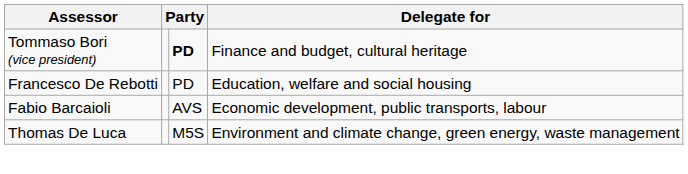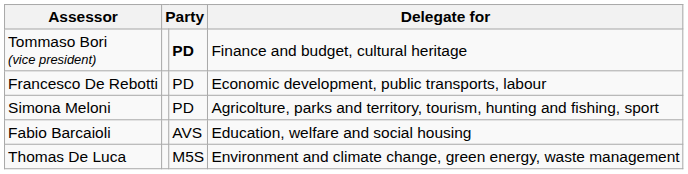Francesco De Rebotti | Delegate for: Education, welfare and social housing -> Economic development, public transports, labour
+ row: Simona Meloni | PD | Agricolture, parks and territory, tourism, hunting and fishing, sport
Fabio Barcaioli | Delegate for: Economic development, public transports, labour -> Education, welfare and social housing
